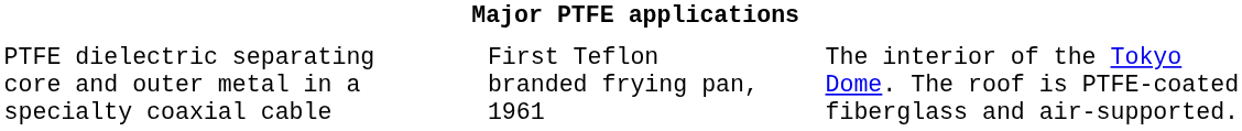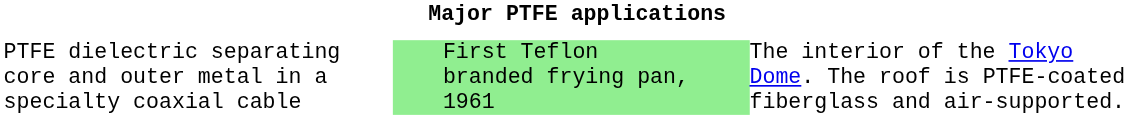row 2 | column 2: no background -> lightgreen background
